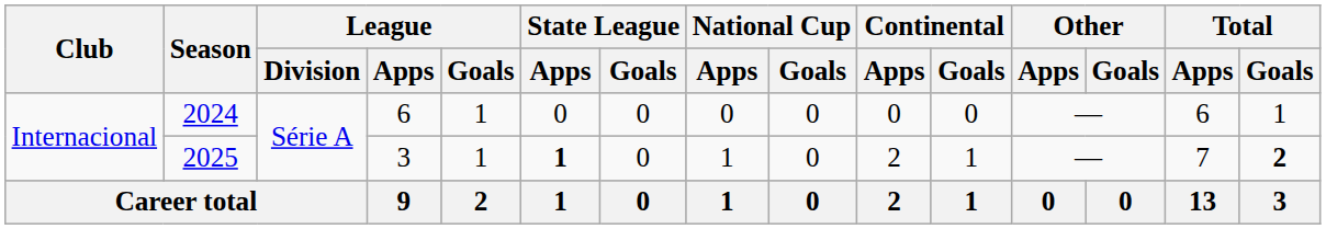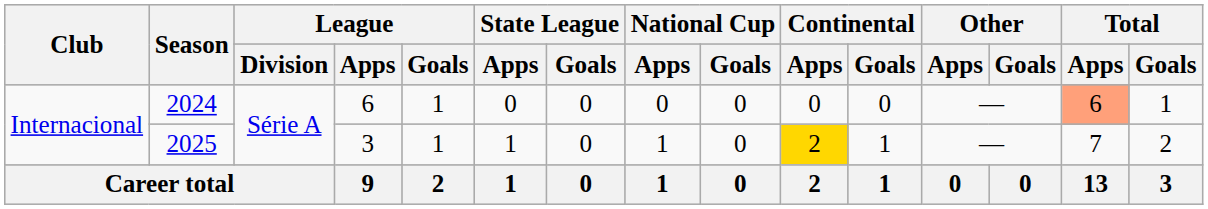2024 | Total / Apps: no background -> lightsalmon background
2025 | State League / Apps: bold -> normal
2025 | Continental / Apps: no background -> gold background
2025 | Total / Goals: bold -> normal
